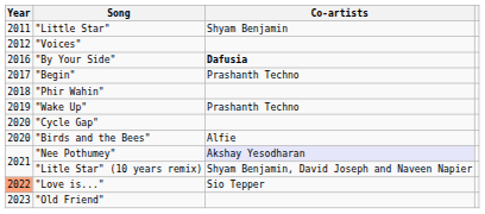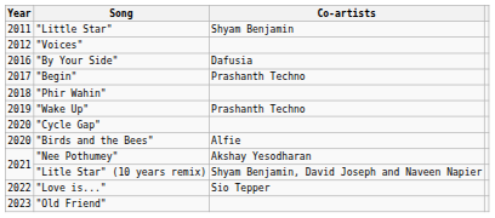"By Your Side" | Co-artists: bold -> normal
"Nee Pothumey" | Co-artists: lavender background -> no background
"Love is..." | Year: lightsalmon background -> no background
